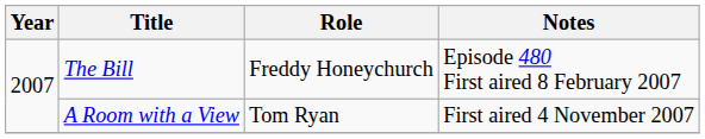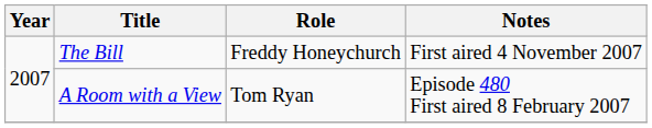The Bill | Notes: Episode 480 First aired 8 February 2007 -> First aired 4 November 2007
A Room with a View | Notes: First aired 4 November 2007 -> Episode 480 First aired 8 February 2007
